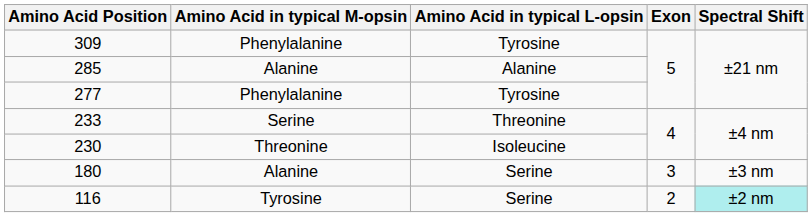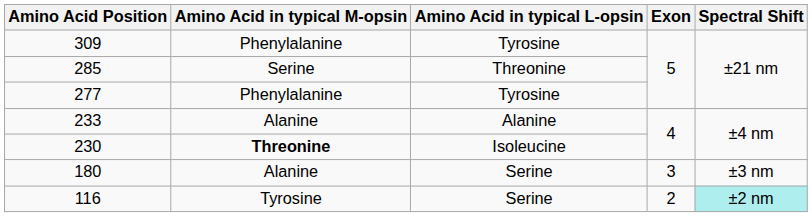285 | Amino Acid in typical M-opsin: Alanine -> Serine
285 | Amino Acid in typical L-opsin: Alanine -> Threonine
233 | Amino Acid in typical M-opsin: Serine -> Alanine
233 | Amino Acid in typical L-opsin: Threonine -> Alanine
230 | Amino Acid in typical M-opsin: normal -> bold
